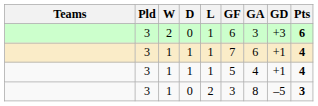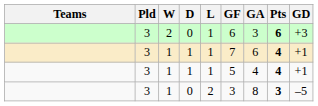columns swapped: GD <-> Pts
